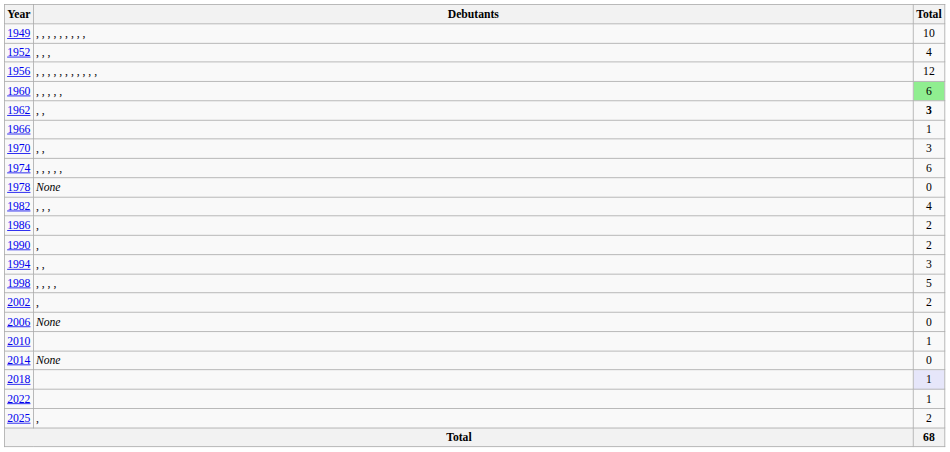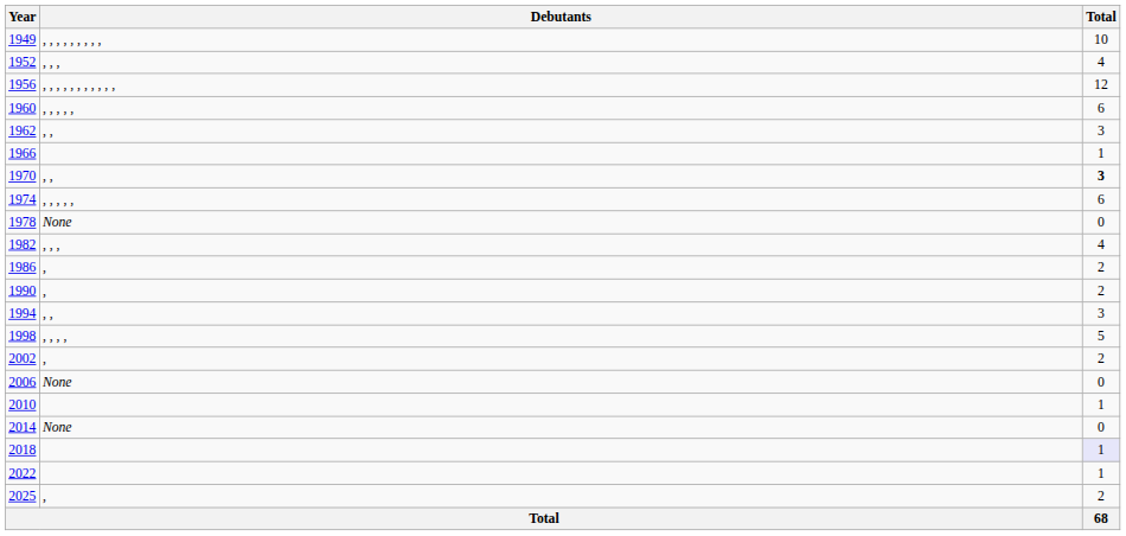1960 | Total: lightgreen background -> no background
1962 | Total: bold -> normal
1970 | Total: normal -> bold
